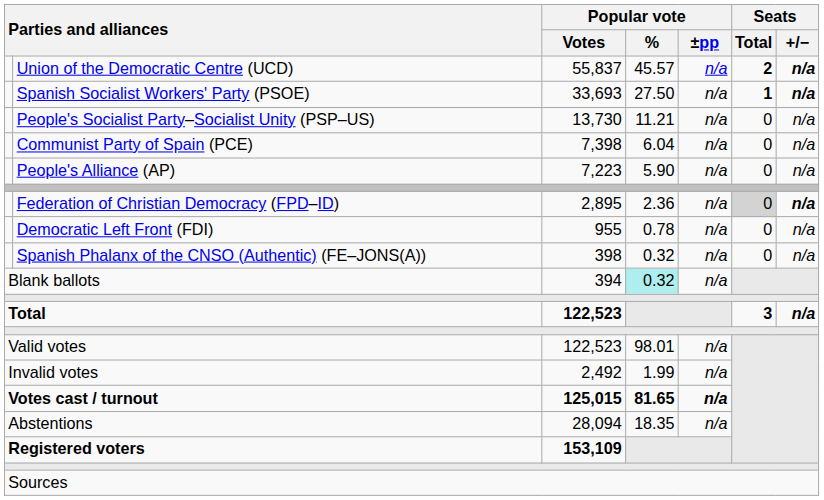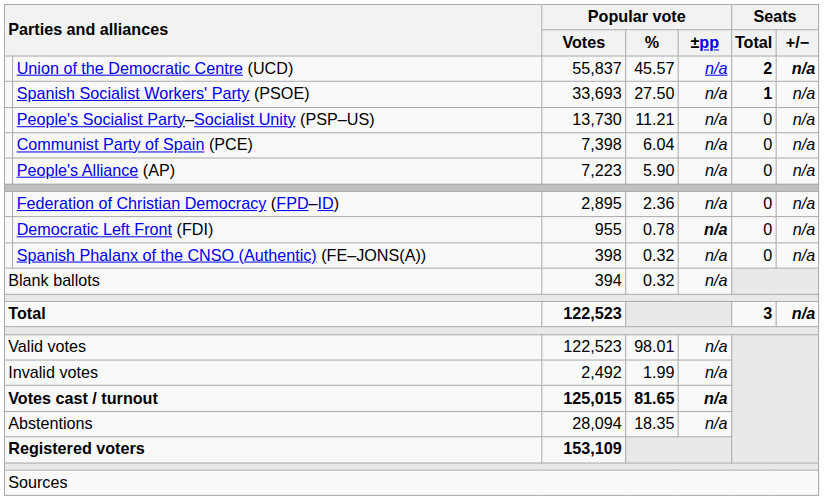Spanish Socialist Workers' Party (PSOE) | Seats / +/−: bold -> normal
Federation of Christian Democracy (FPD–ID) | Seats / Total: lightgrey background -> no background
Federation of Christian Democracy (FPD–ID) | Seats / +/−: bold -> normal
Democratic Left Front (FDI) | Popular vote / ±pp: normal -> bold
Blank ballots | Popular vote / %: paleturquoise background -> no background
